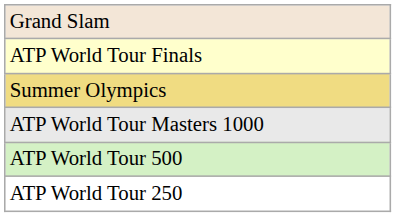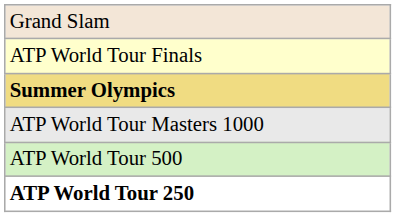row 3 | column 1: normal -> bold
row 6 | column 1: normal -> bold
